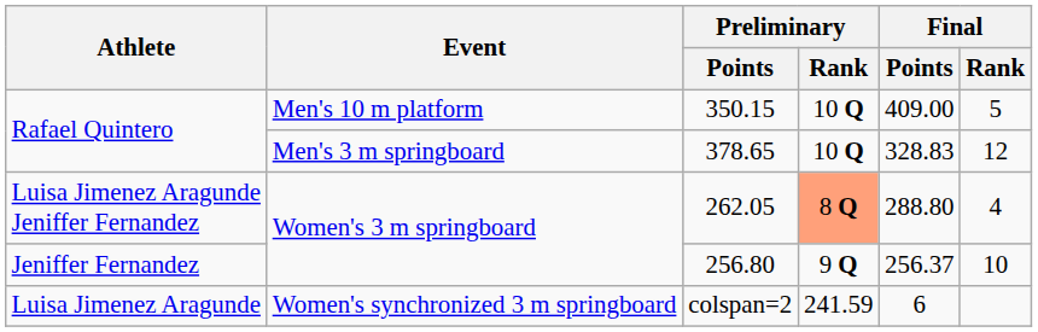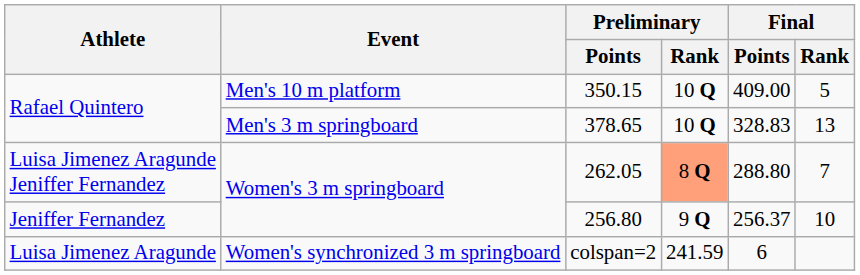378.65 | Final / Rank: 12 -> 13
262.05 | Final / Rank: 4 -> 7
